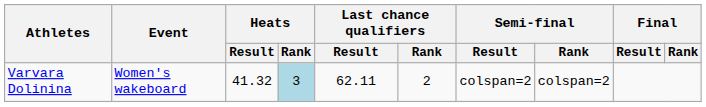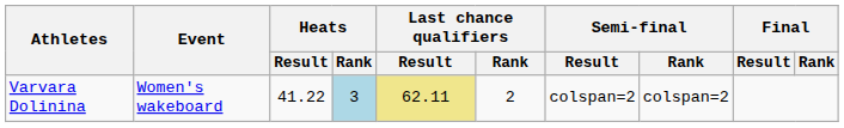Varvara Dolinina | Heats / Result: 41.32 -> 41.22
Varvara Dolinina | Last chance qualifiers / Result: no background -> khaki background
